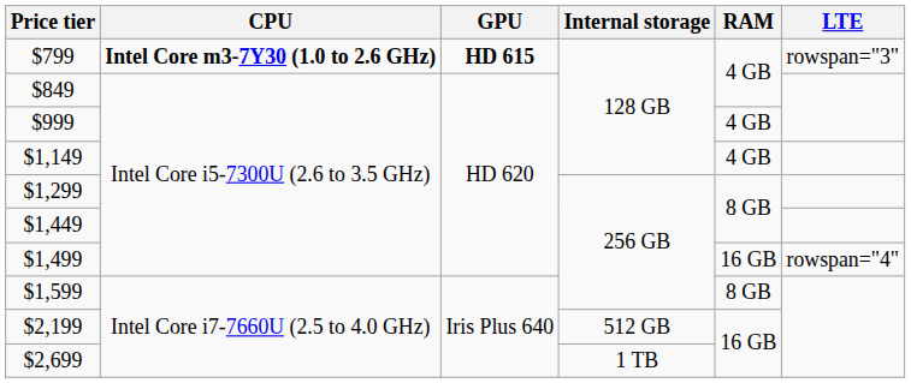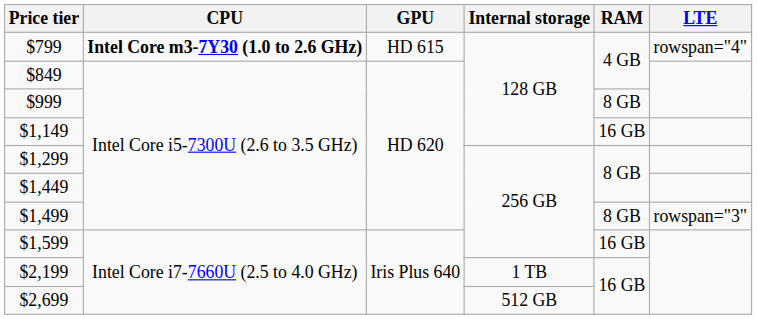$799 | GPU: bold -> normal
$799 | LTE: rowspan="3" -> rowspan="4"
$999 | RAM: 4 GB -> 8 GB
$1,149 | RAM: 4 GB -> 16 GB
$1,499 | RAM: 16 GB -> 8 GB
$1,499 | LTE: rowspan="4" -> rowspan="3"
$1,599 | RAM: 8 GB -> 16 GB
$2,199 | Internal storage: 512 GB -> 1 TB
$2,699 | Internal storage: 1 TB -> 512 GB
